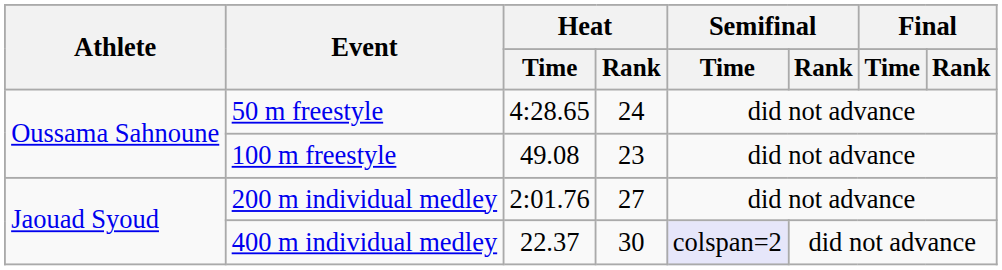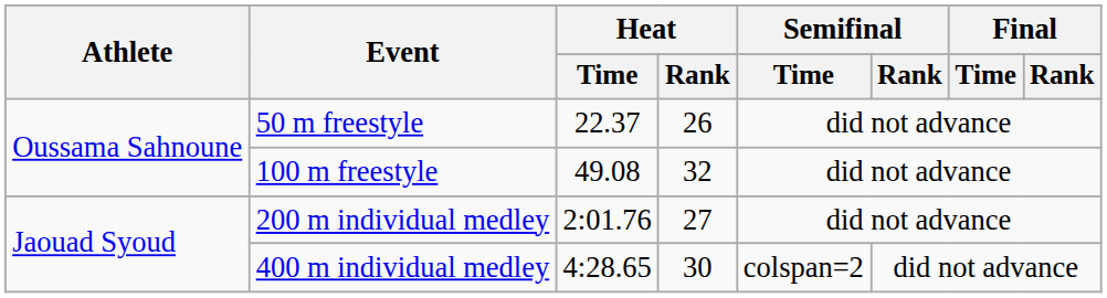50 m freestyle | Heat / Time: 4:28.65 -> 22.37
50 m freestyle | Heat / Rank: 24 -> 26
100 m freestyle | Heat / Rank: 23 -> 32
400 m individual medley | Heat / Time: 22.37 -> 4:28.65
400 m individual medley | Semifinal / Time: lavender background -> no background
